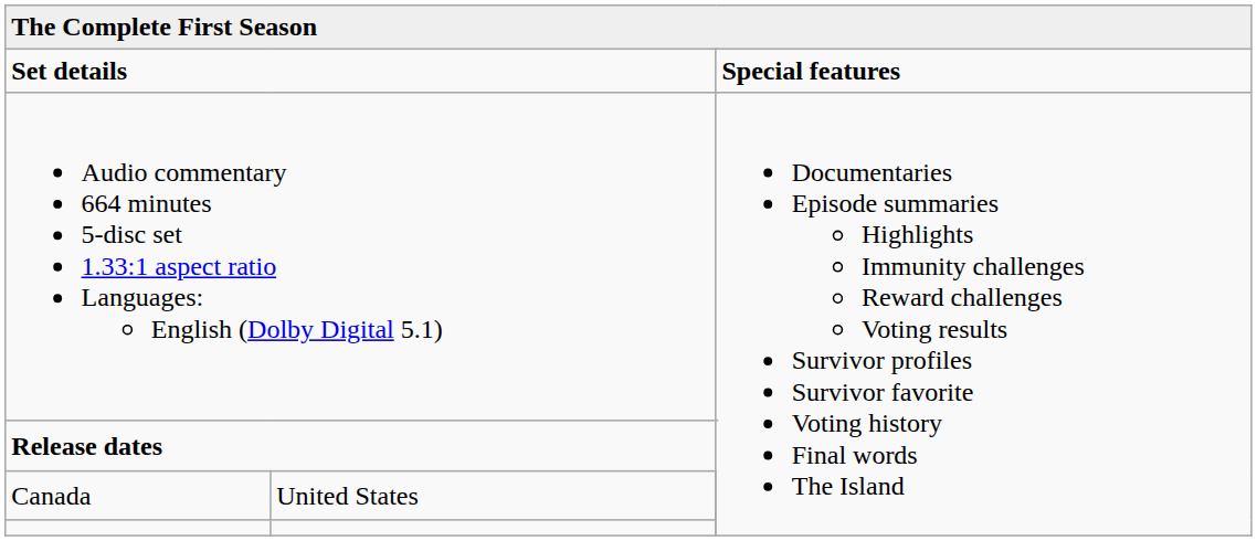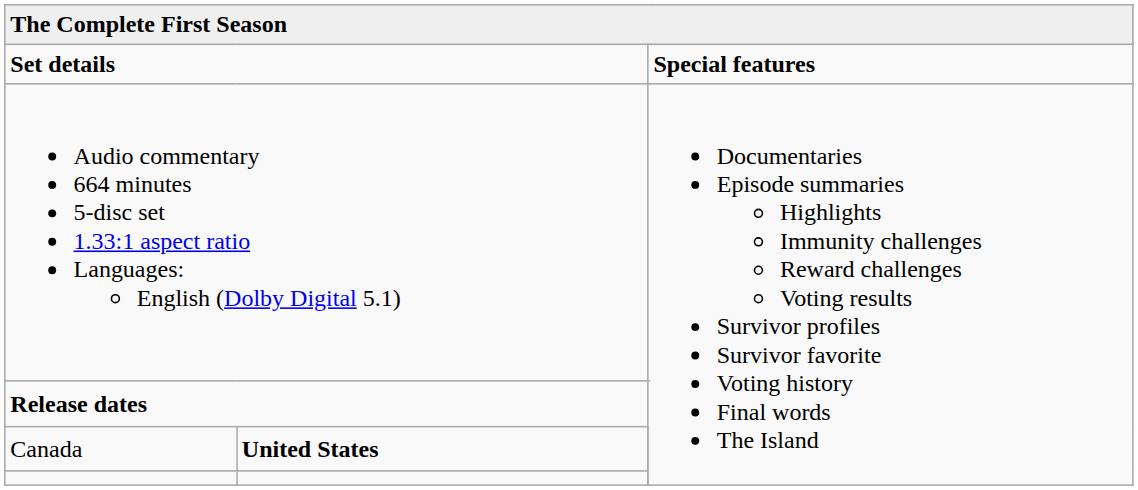Canada | column 2: normal -> bold
